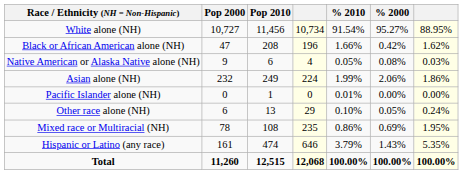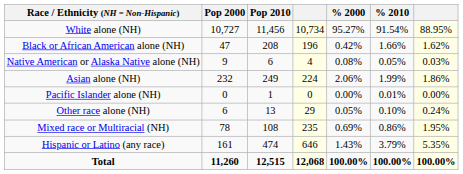columns swapped: % 2000 <-> % 2010
